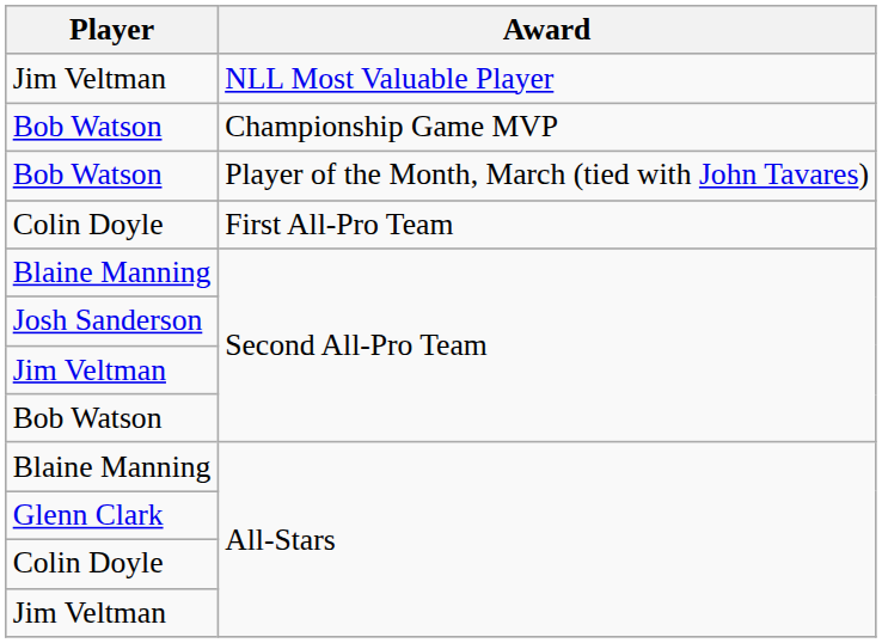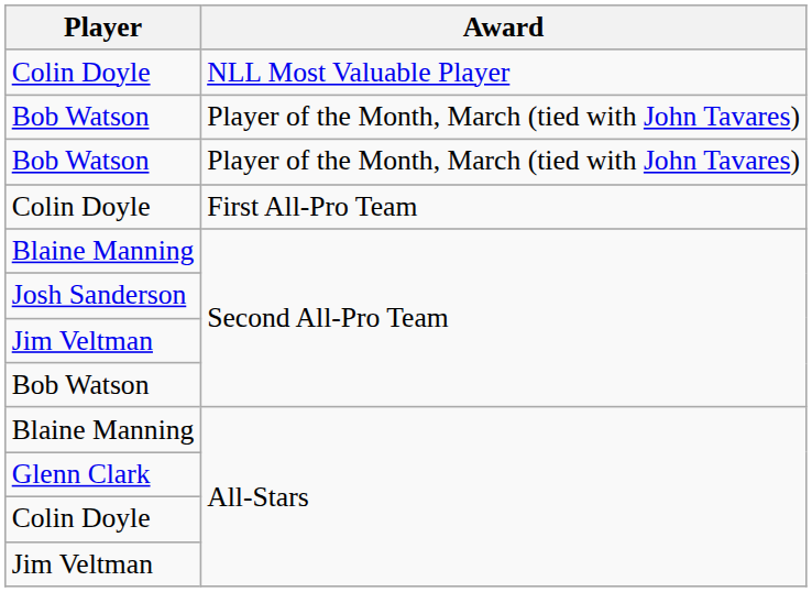row 2 | Player: Jim Veltman -> Colin Doyle
row 3 | Award: Championship Game MVP -> Player of the Month, March (tied with John Tavares)
